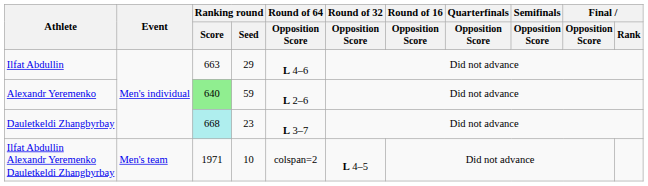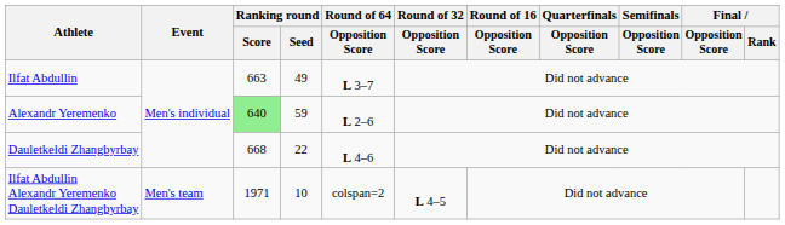Ilfat Abdullin | Ranking round / Seed: 29 -> 49
Ilfat Abdullin | Round of 64 / Opposition Score: L 4–6 -> L 3–7
Dauletkeldi Zhangbyrbay | Ranking round / Score: paleturquoise background -> no background
Dauletkeldi Zhangbyrbay | Ranking round / Seed: 23 -> 22
Dauletkeldi Zhangbyrbay | Round of 64 / Opposition Score: L 3–7 -> L 4–6
